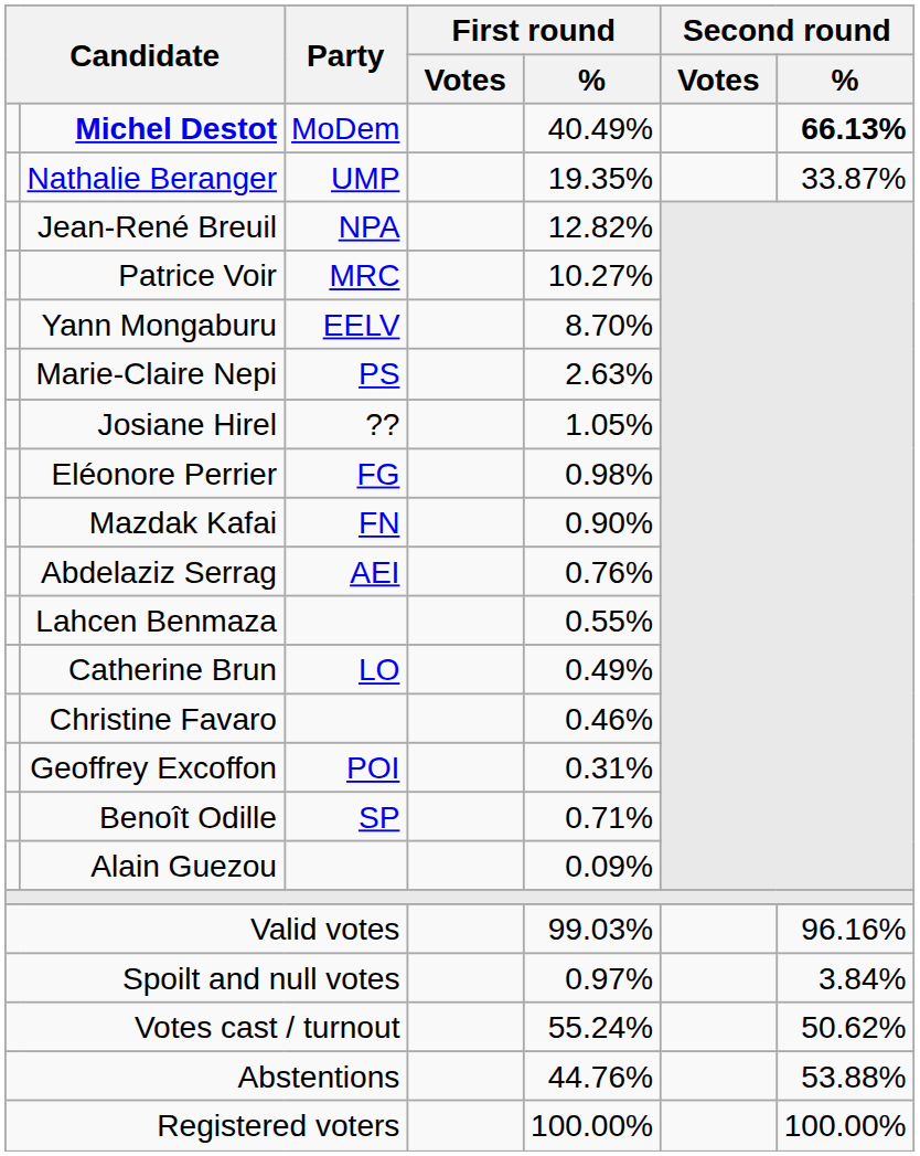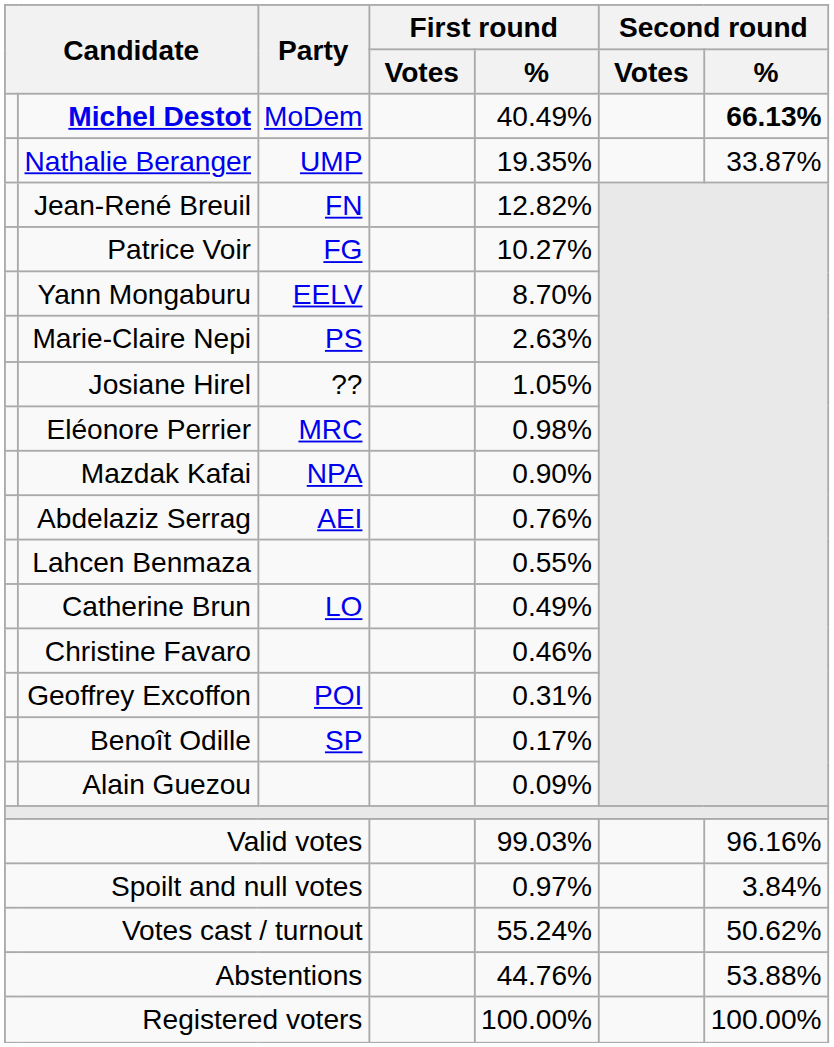Jean-René Breuil | Party: NPA -> FN
Patrice Voir | Party: MRC -> FG
Eléonore Perrier | Party: FG -> MRC
Mazdak Kafai | Party: FN -> NPA
Benoît Odille | First round / %: 0.71% -> 0.17%
